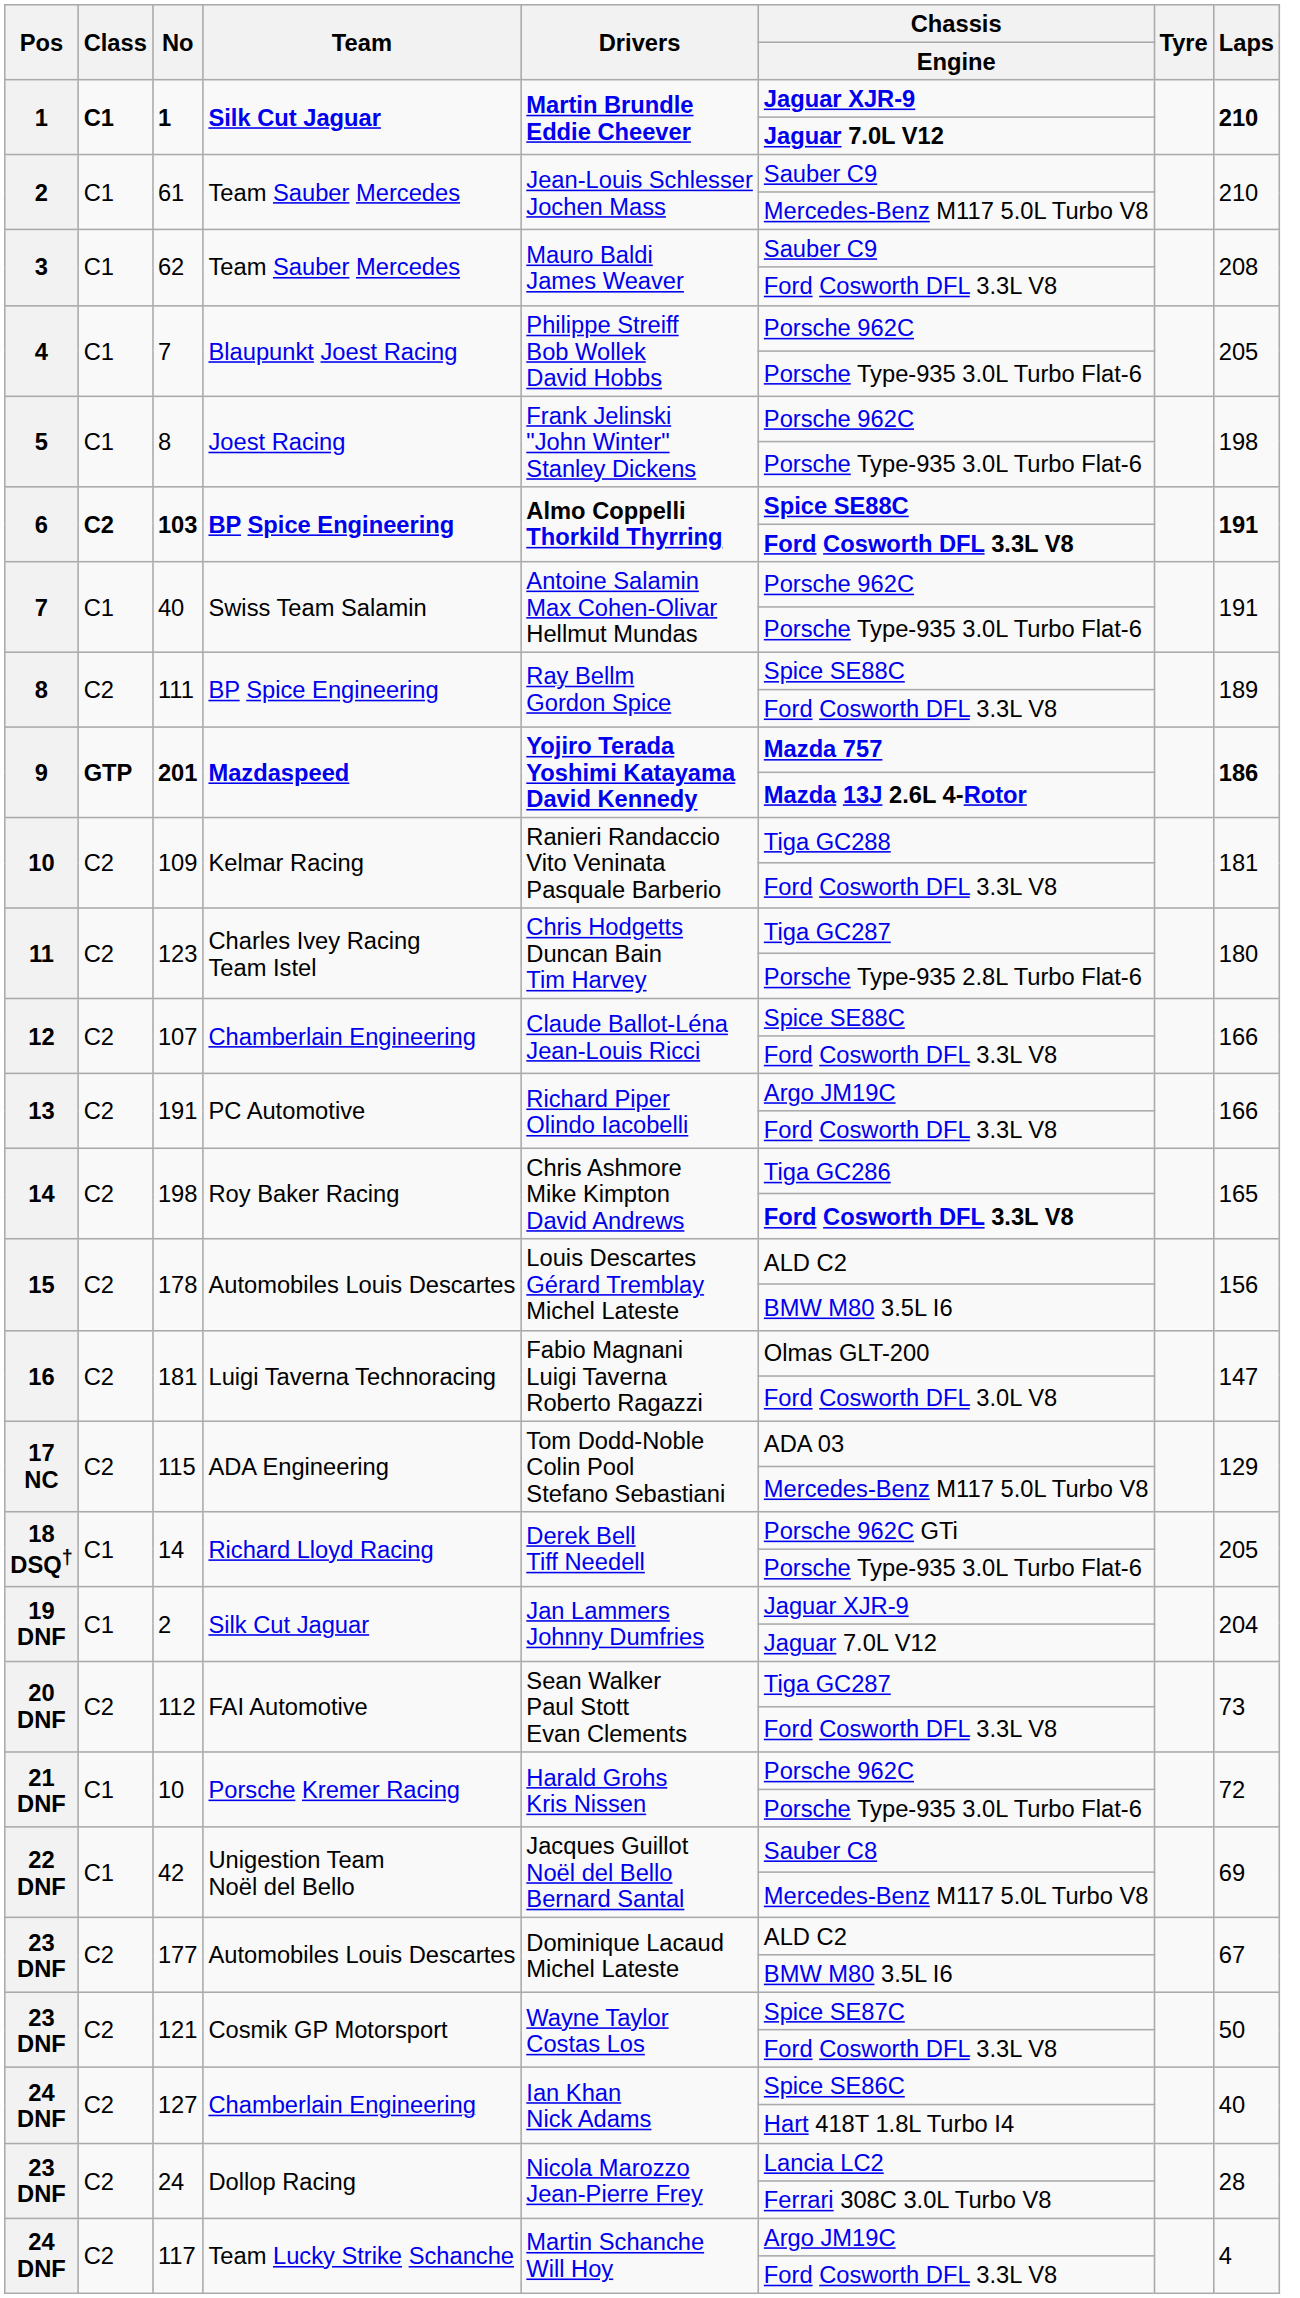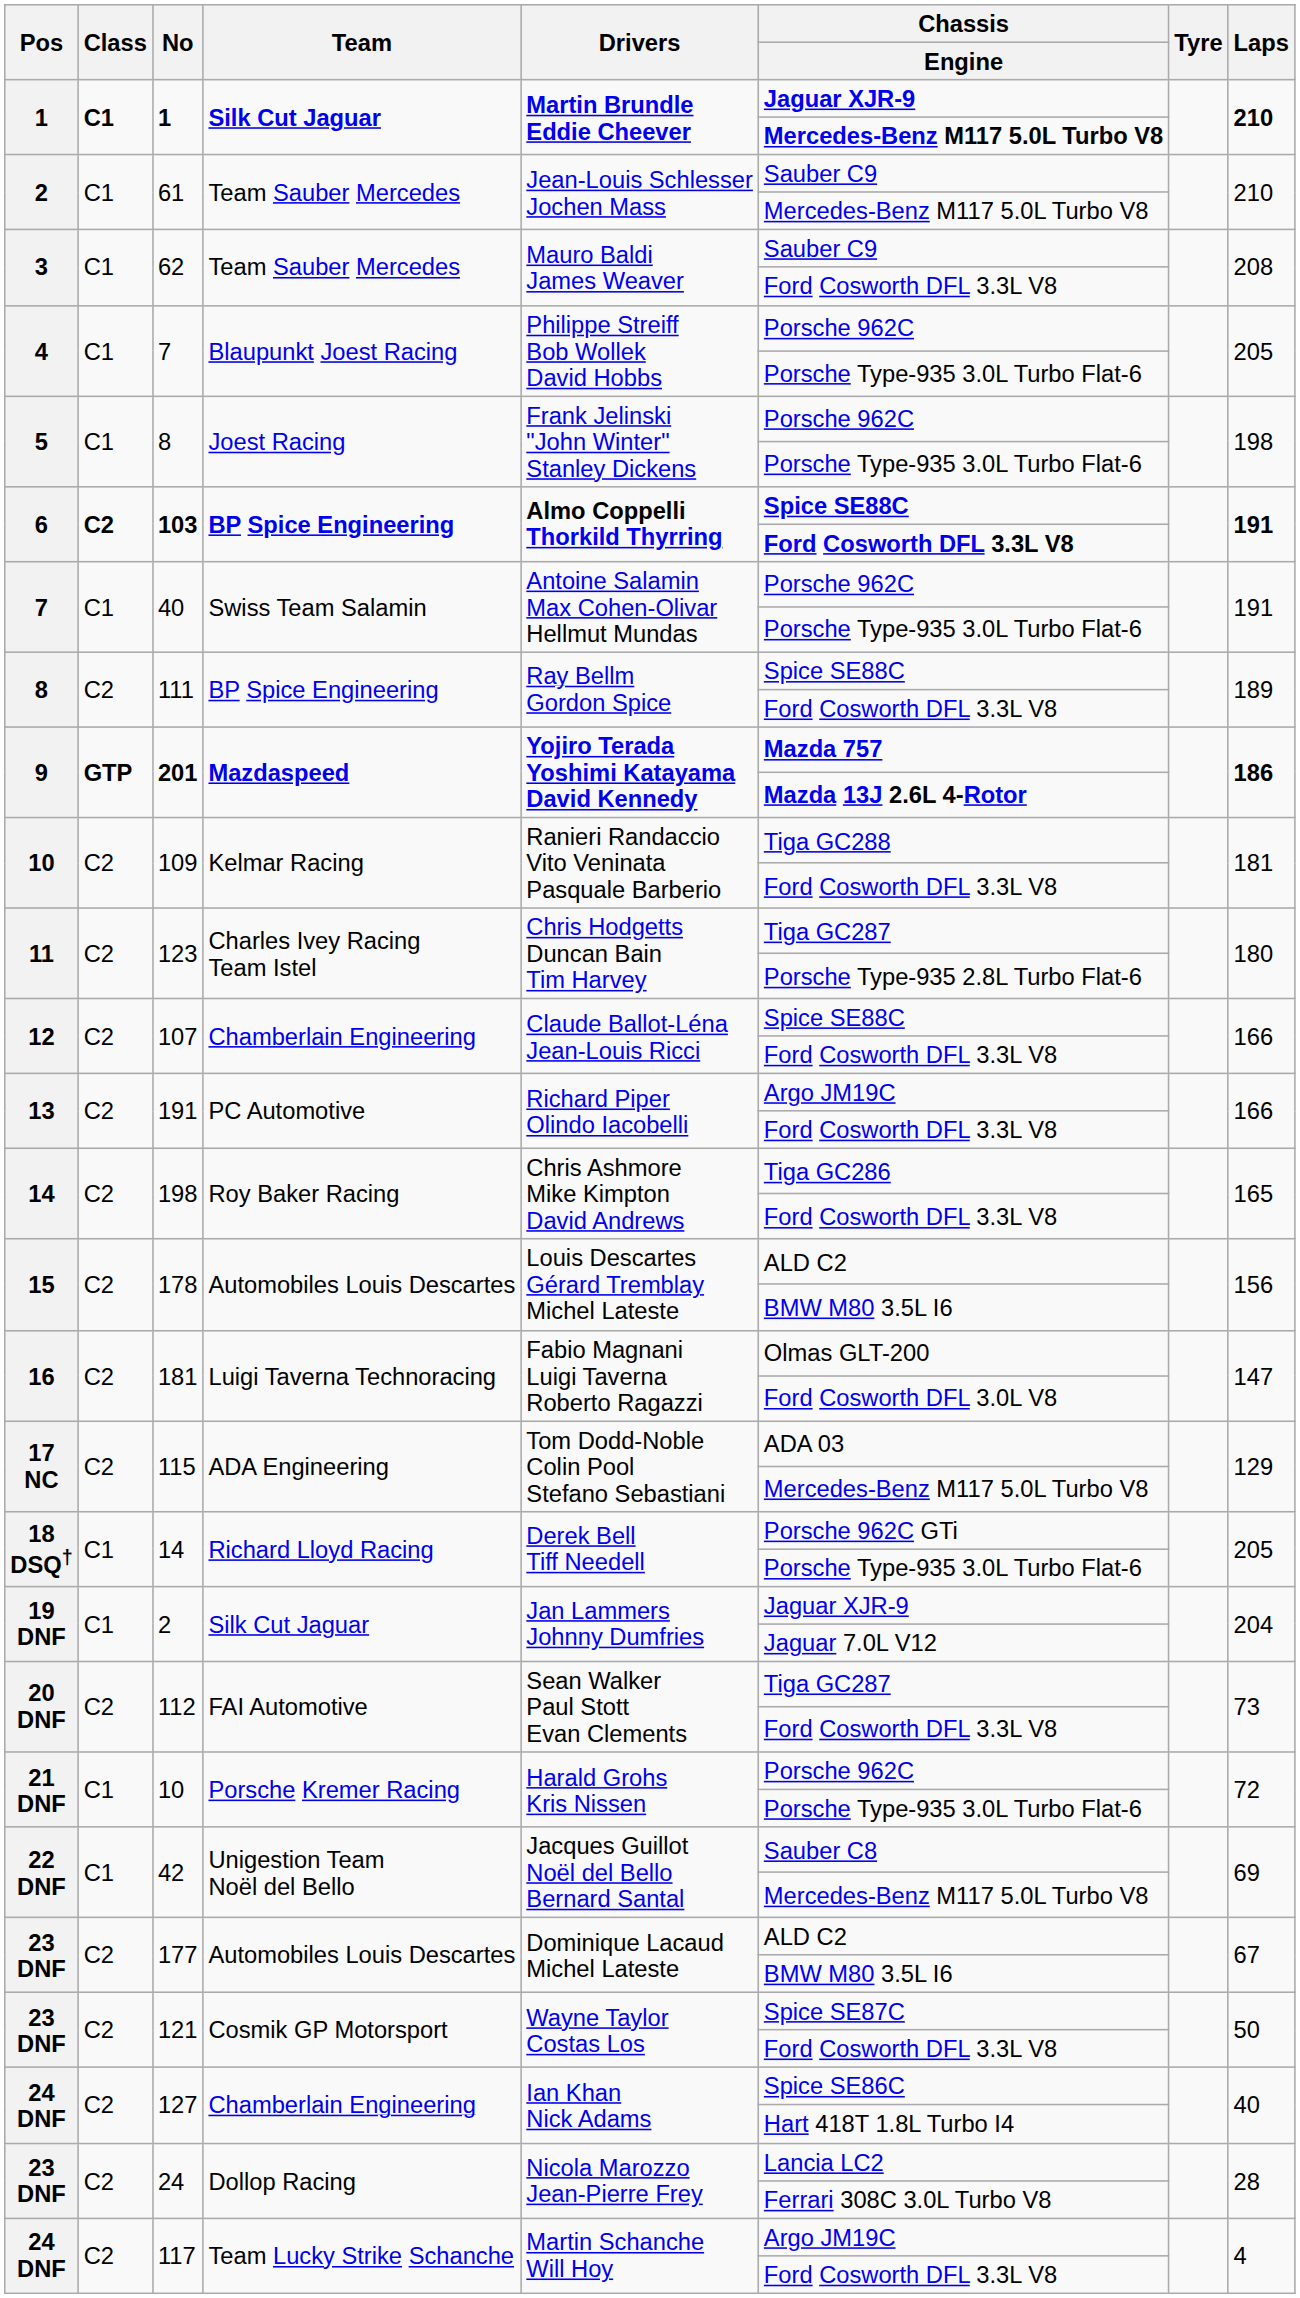row 4 | Chassis / Engine: Jaguar 7.0L V12 -> Mercedes-Benz M117 5.0L Turbo V8
row 30 | Chassis / Engine: bold -> normal
